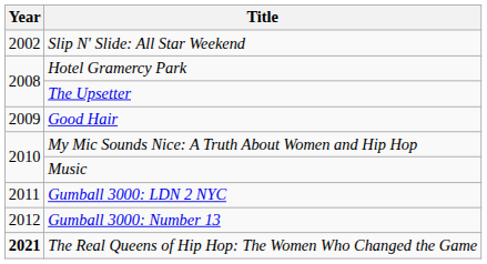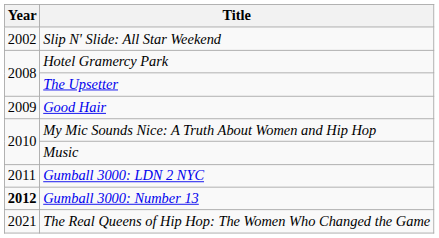Gumball 3000: Number 13 | Year: normal -> bold
The Real Queens of Hip Hop: The Women Who Changed the Game | Year: bold -> normal
